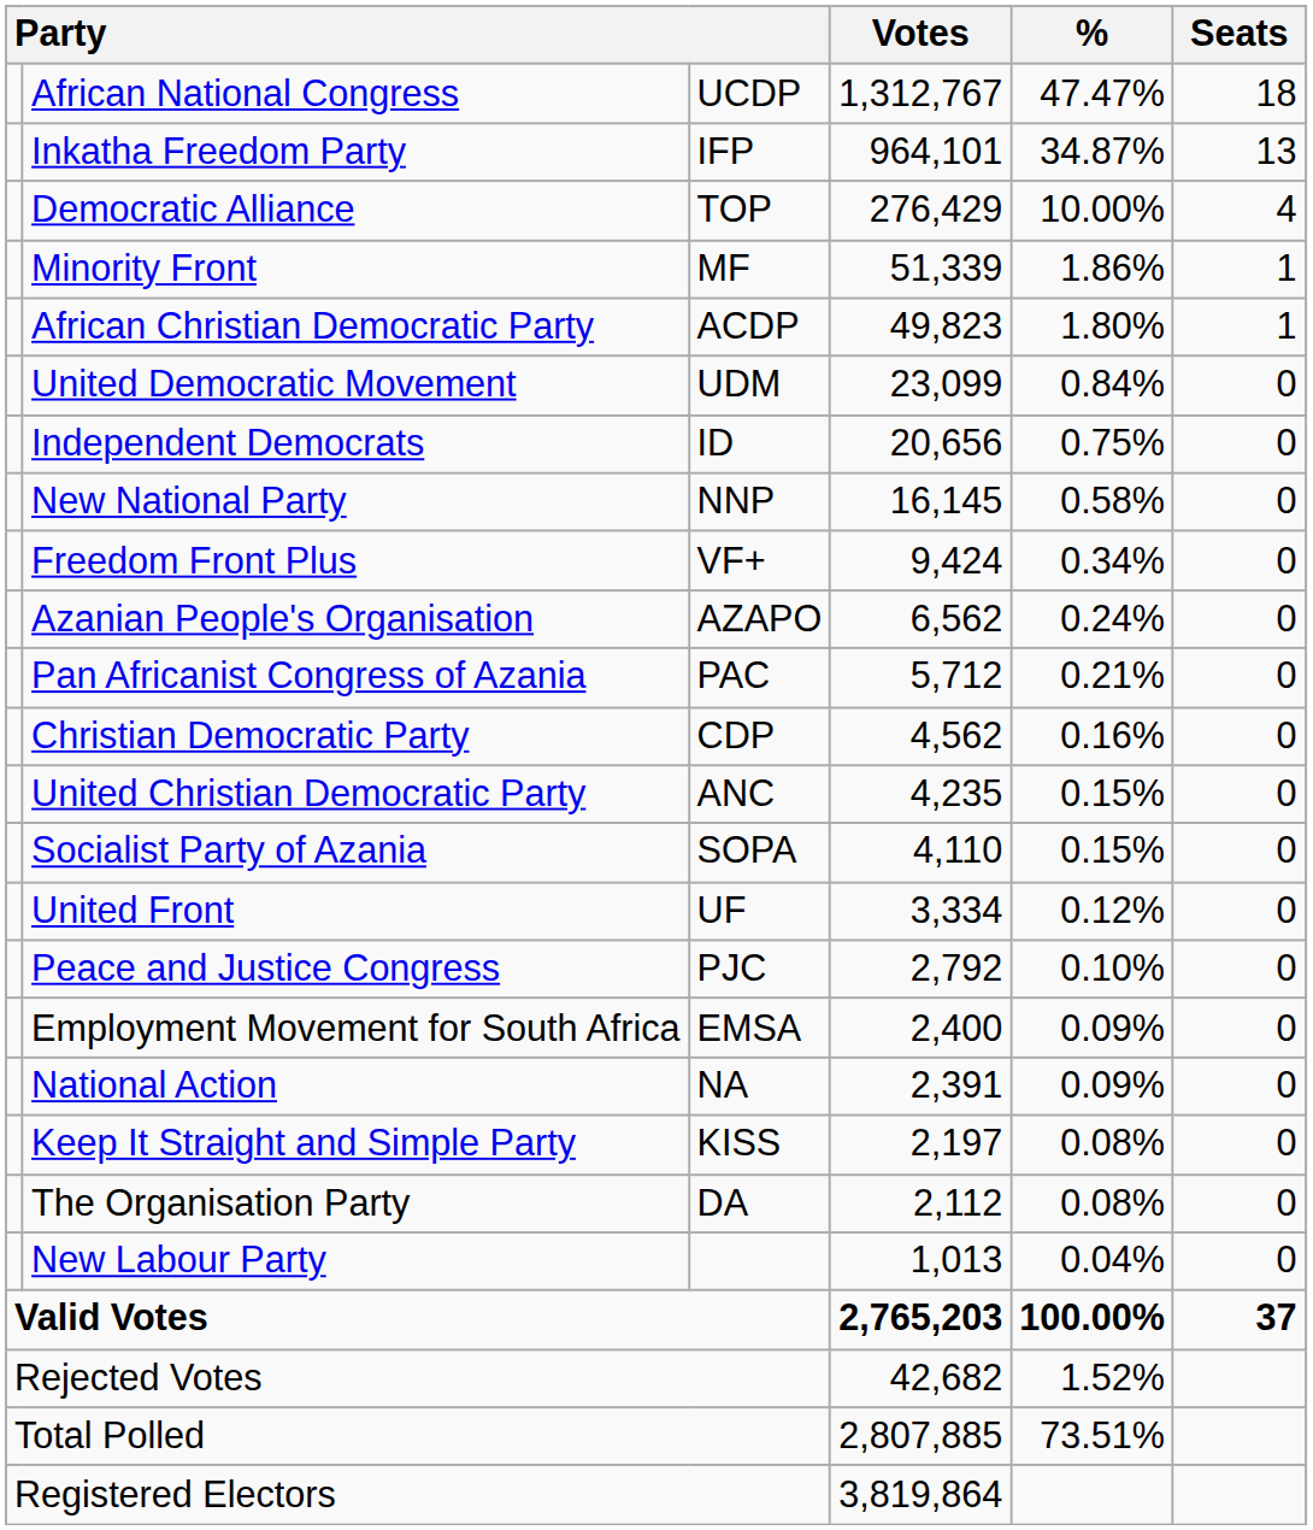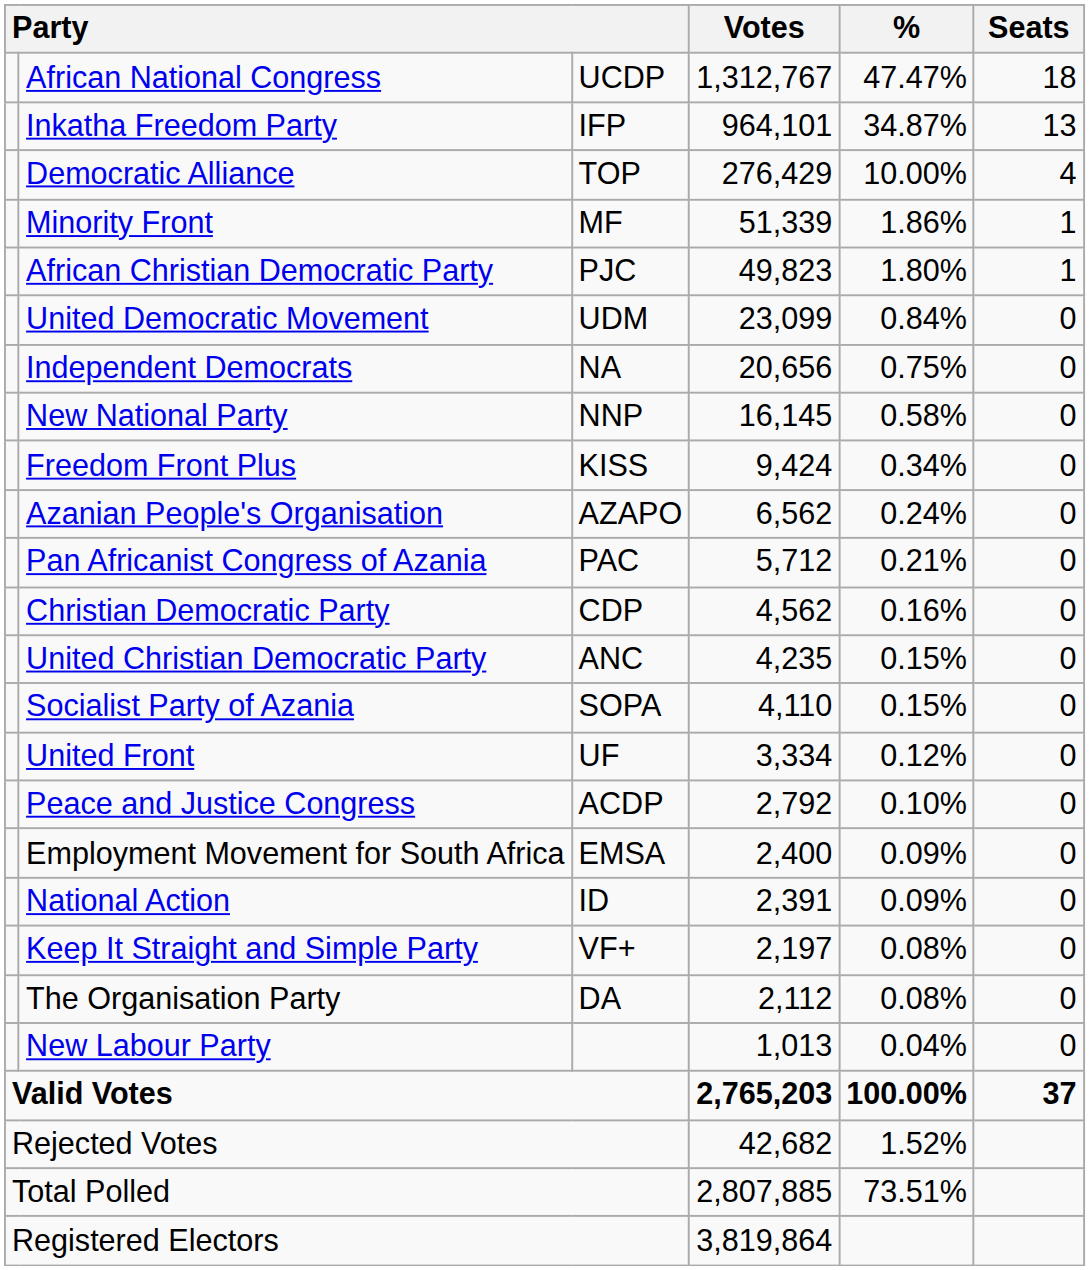African Christian Democratic Party | column 3: ACDP -> PJC
Independent Democrats | column 3: ID -> NA
Freedom Front Plus | column 3: VF+ -> KISS
Peace and Justice Congress | column 3: PJC -> ACDP
National Action | column 3: NA -> ID
Keep It Straight and Simple Party | column 3: KISS -> VF+
